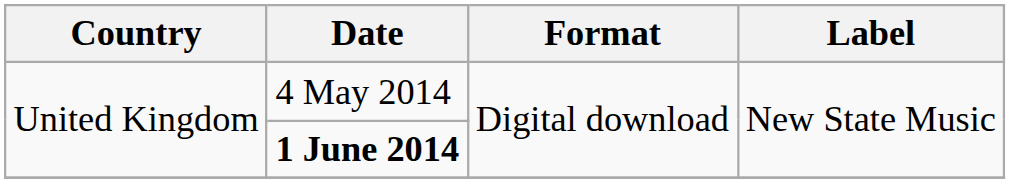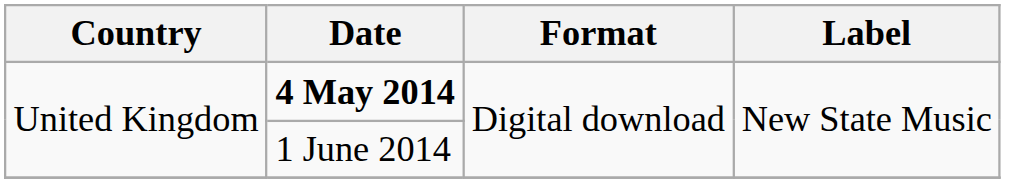4 May 2014 | Date: normal -> bold
1 June 2014 | Date: bold -> normal
